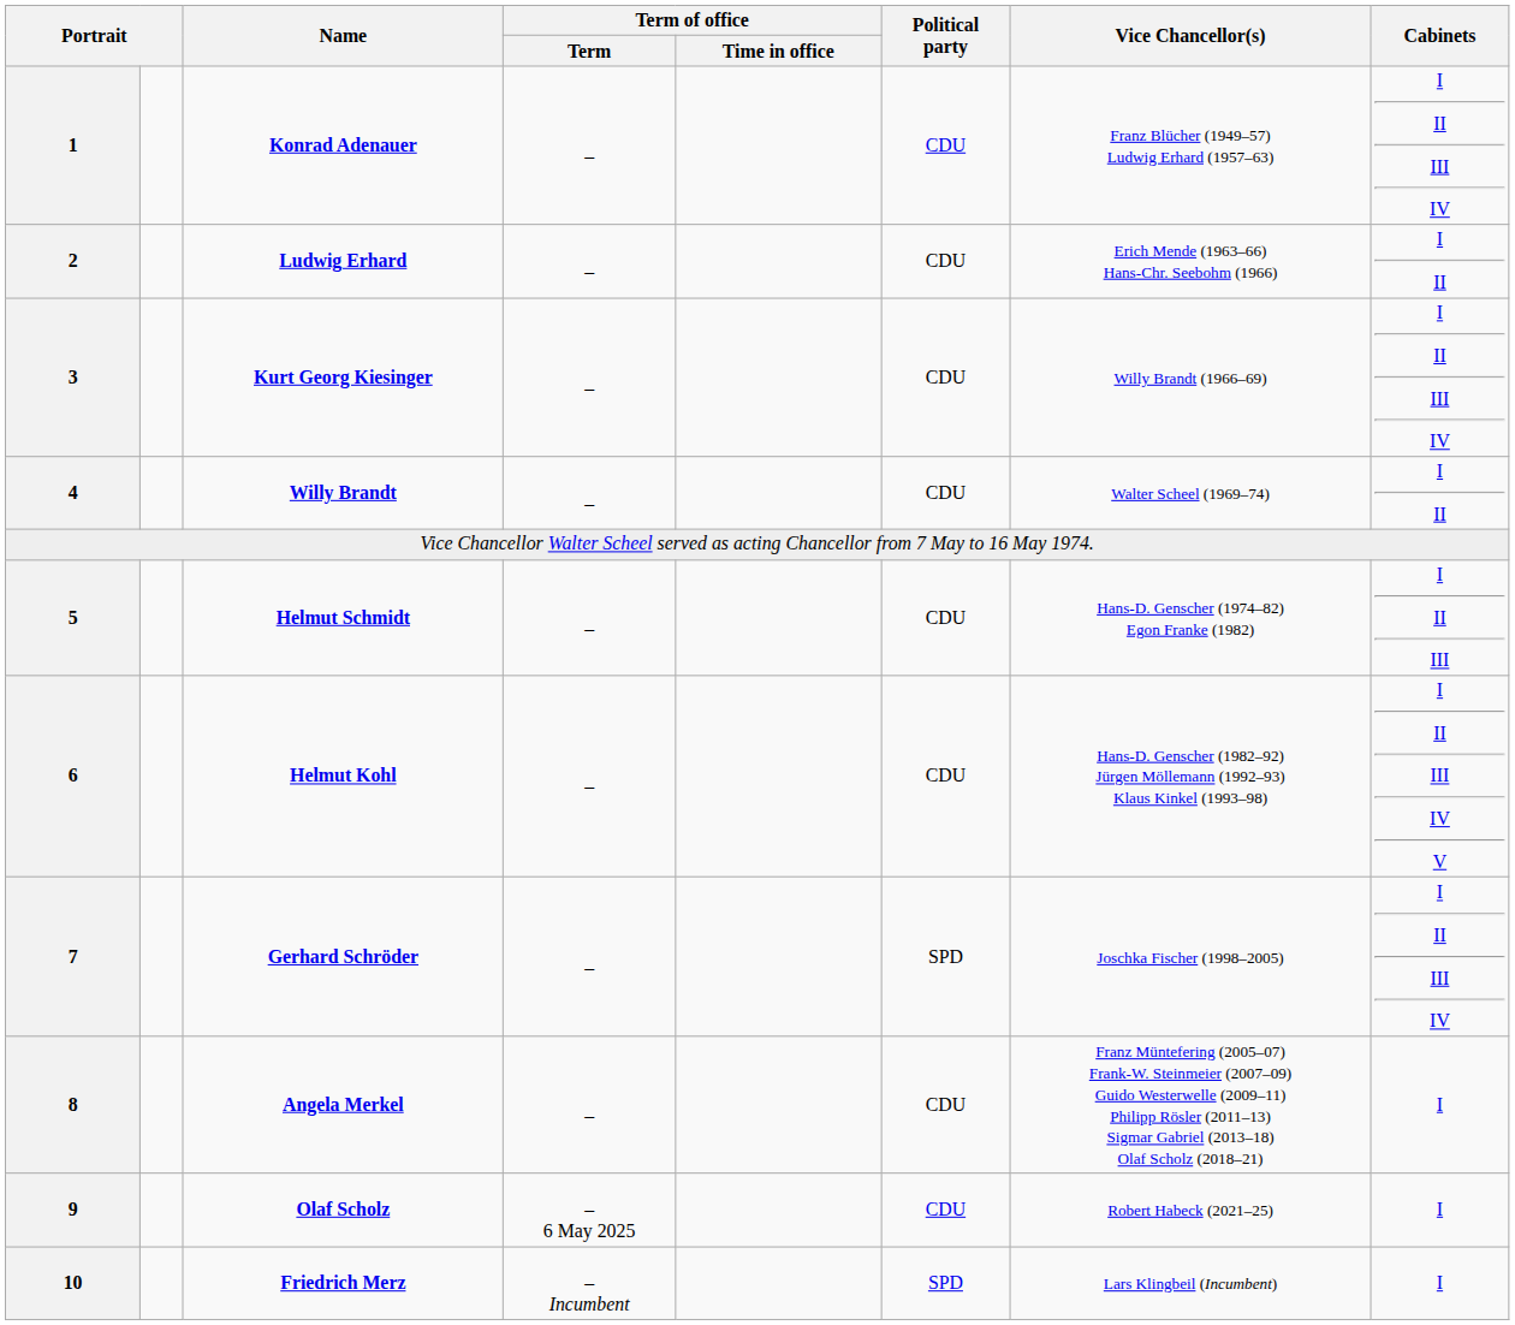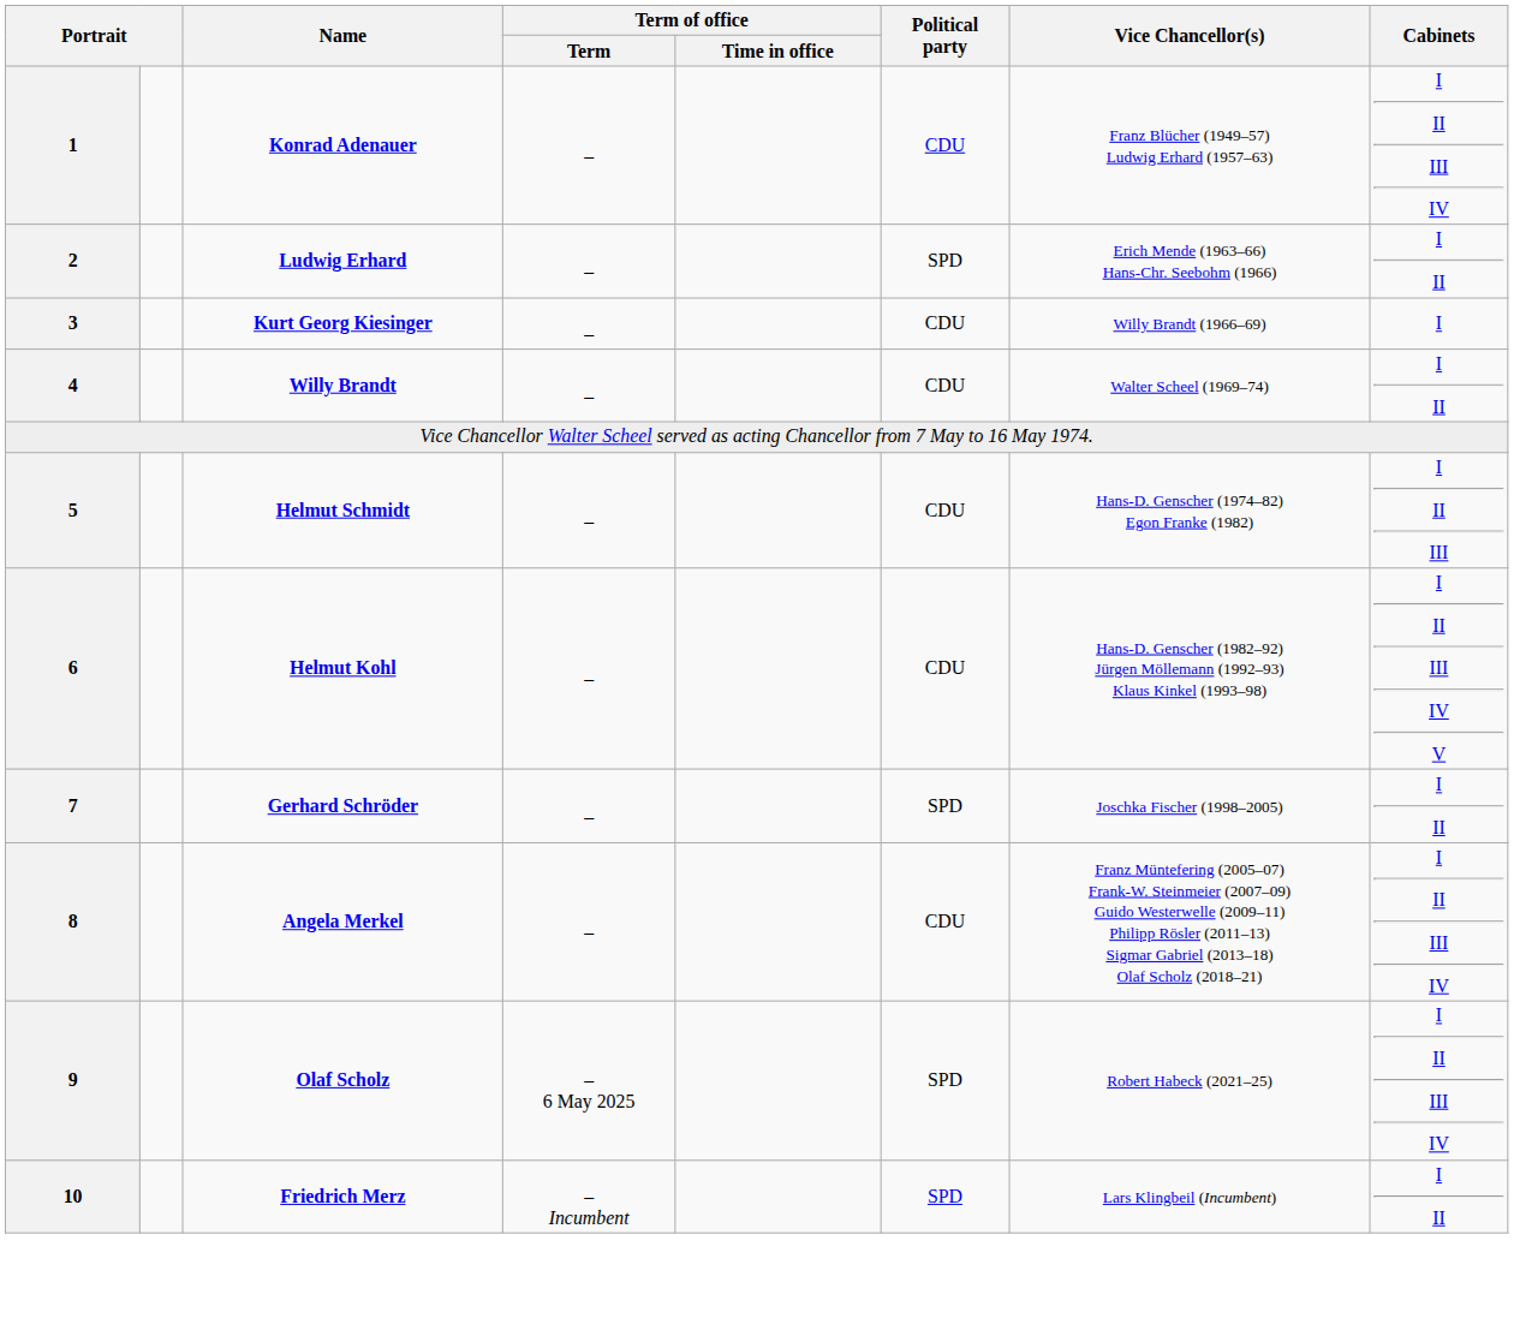2 | Political party: CDU -> SPD
3 | Cabinets: I II III IV -> I
7 | Cabinets: I II III IV -> I II
8 | Cabinets: I -> I II III IV
9 | Political party: CDU -> SPD
9 | Cabinets: I -> I II III IV
10 | Cabinets: I -> I II
